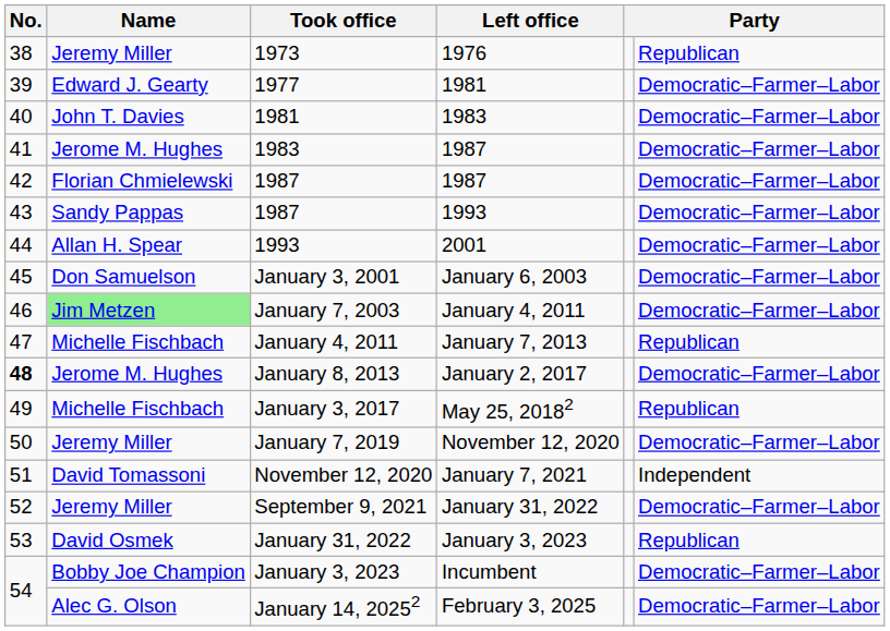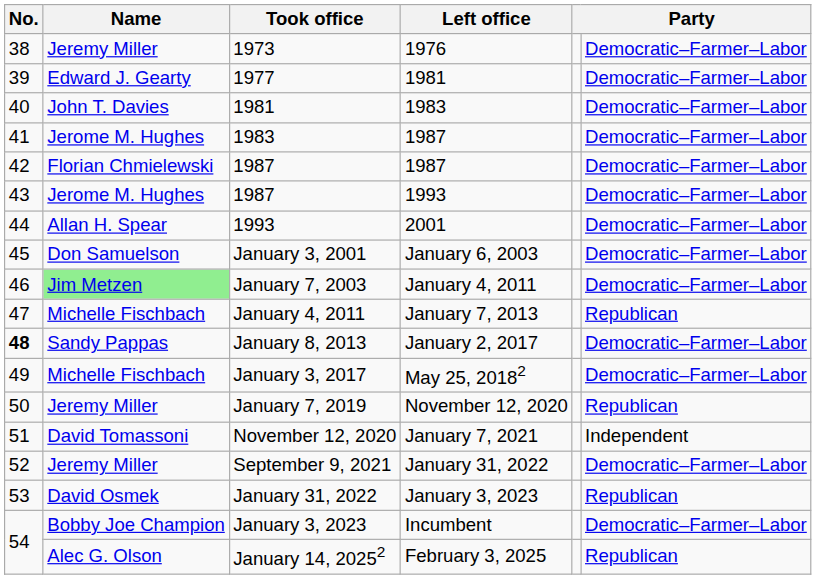1973 | column 6: Republican -> Democratic–Farmer–Labor
1987 / 1993 | Name: Sandy Pappas -> Jerome M. Hughes
January 8, 2013 | Name: Jerome M. Hughes -> Sandy Pappas
January 3, 2017 | column 6: Republican -> Democratic–Farmer–Labor
January 7, 2019 | column 6: Democratic–Farmer–Labor -> Republican
January 14, 20252 | column 6: Democratic–Farmer–Labor -> Republican
